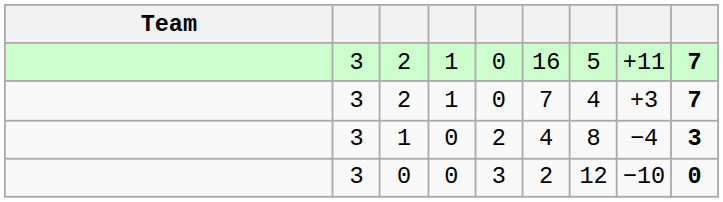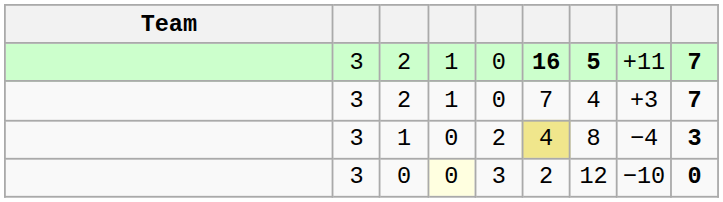row 2 | column 6: normal -> bold
row 2 | column 7: normal -> bold
row 4 | column 6: no background -> khaki background
row 5 | column 4: no background -> lightyellow background
